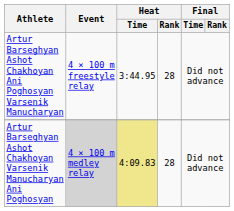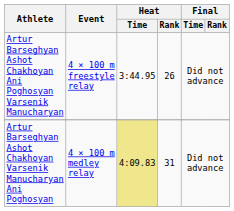row 3 | Heat / Rank: 28 -> 26
row 4 | Event: lightgrey background -> no background
row 4 | Heat / Rank: 28 -> 31
